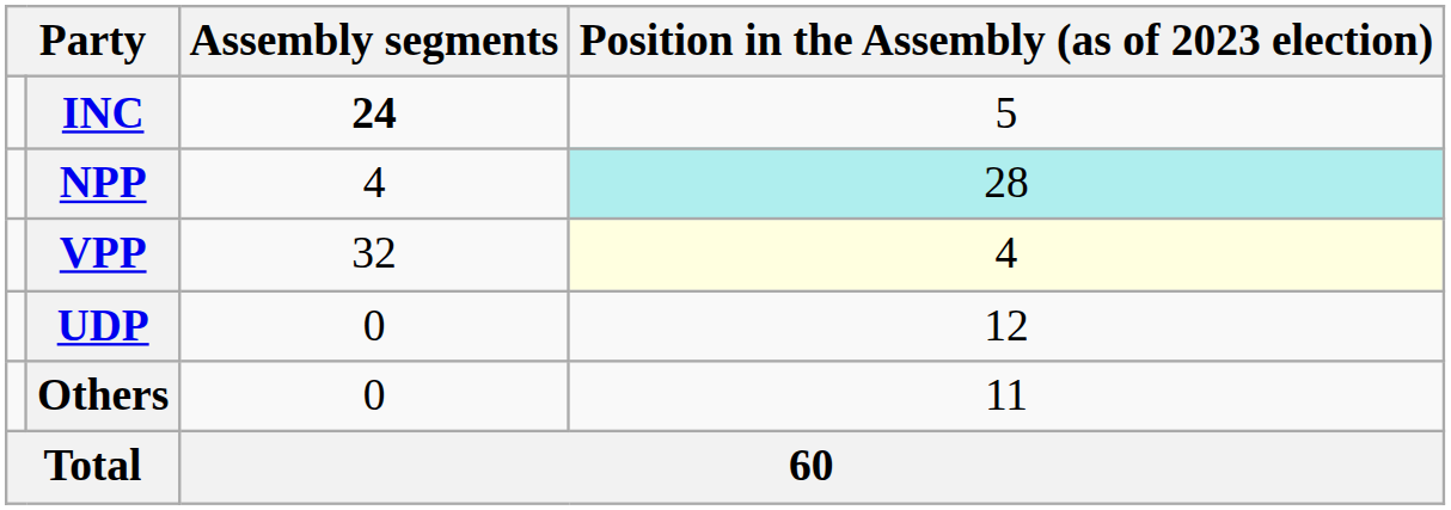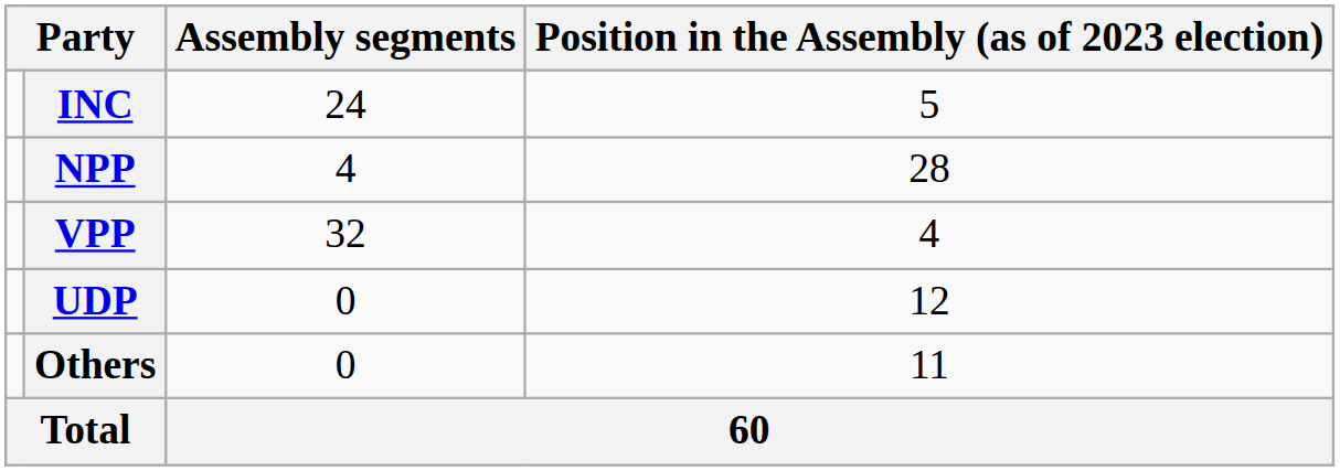INC | Assembly segments: bold -> normal
NPP | Position in the Assembly (as of 2023 election): paleturquoise background -> no background
VPP | Position in the Assembly (as of 2023 election): lightyellow background -> no background
